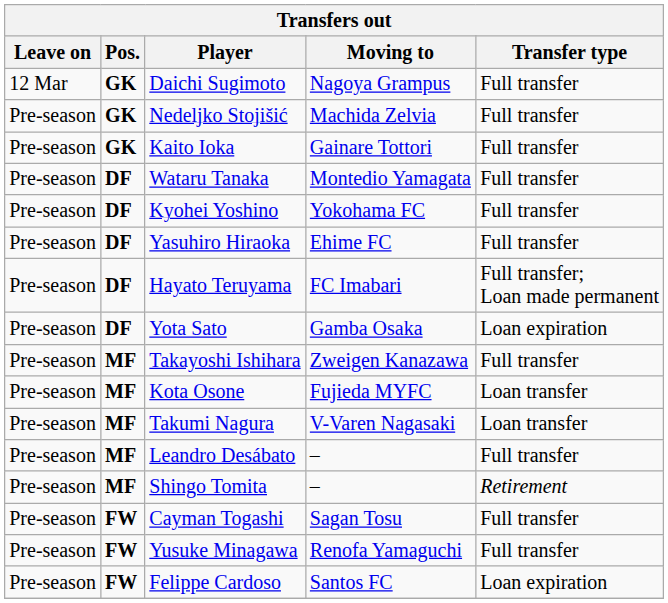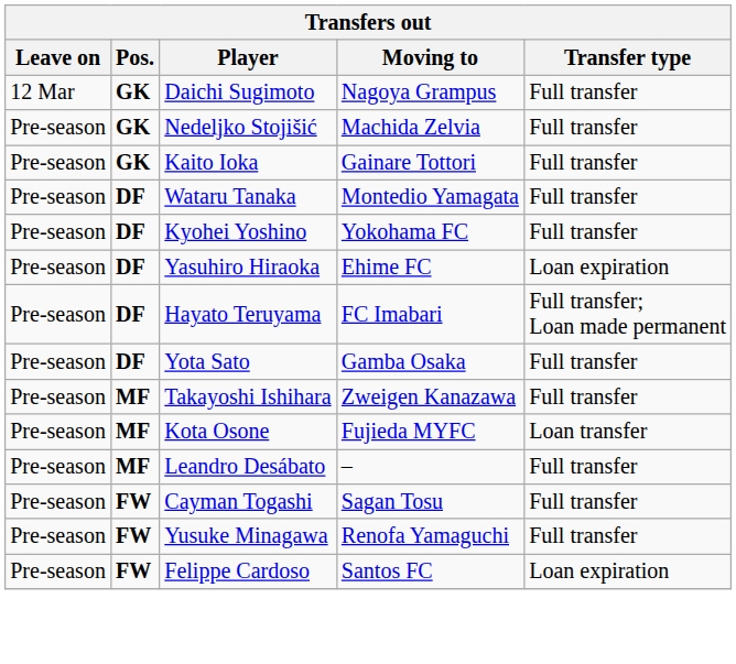Yasuhiro Hiraoka | Transfer type: Full transfer -> Loan expiration
Yota Sato | Transfer type: Loan expiration -> Full transfer
- row: Pre-season | MF | Takumi Nagura | V-Varen Nagasaki | Loan transfer
- row: Pre-season | MF | Shingo Tomita | – | Retirement
